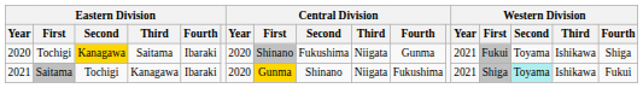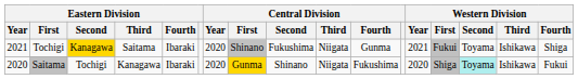row 3 | Eastern Division / Year: 2020 -> 2021
row 4 | Eastern Division / Year: 2021 -> 2020
row 4 | Western Division / Year: 2021 -> 2020
